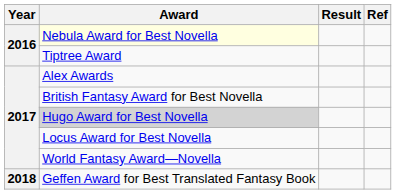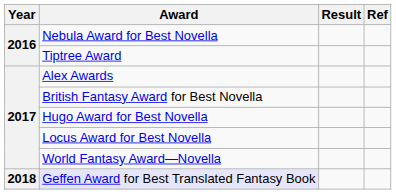Nebula Award for Best Novella | Award: lightyellow background -> no background
Hugo Award for Best Novella | Award: lightgrey background -> no background
Geffen Award for Best Translated Fantasy Book | Award: no background -> lavender background
